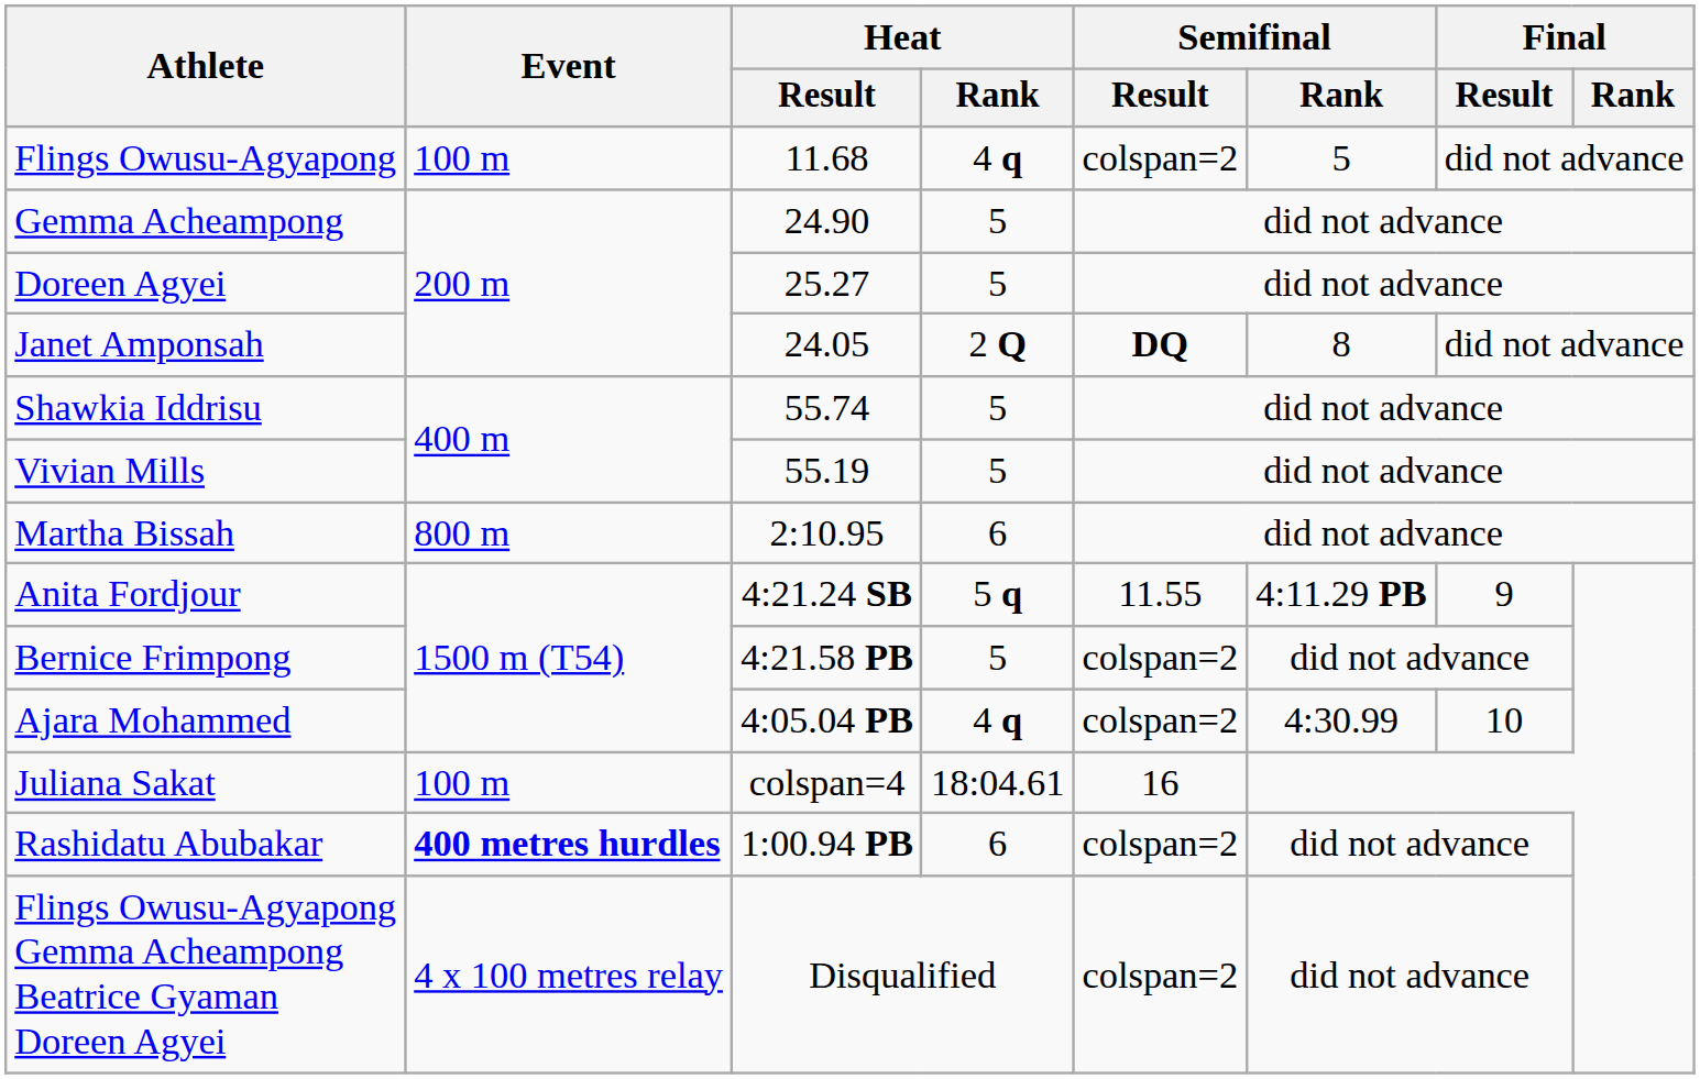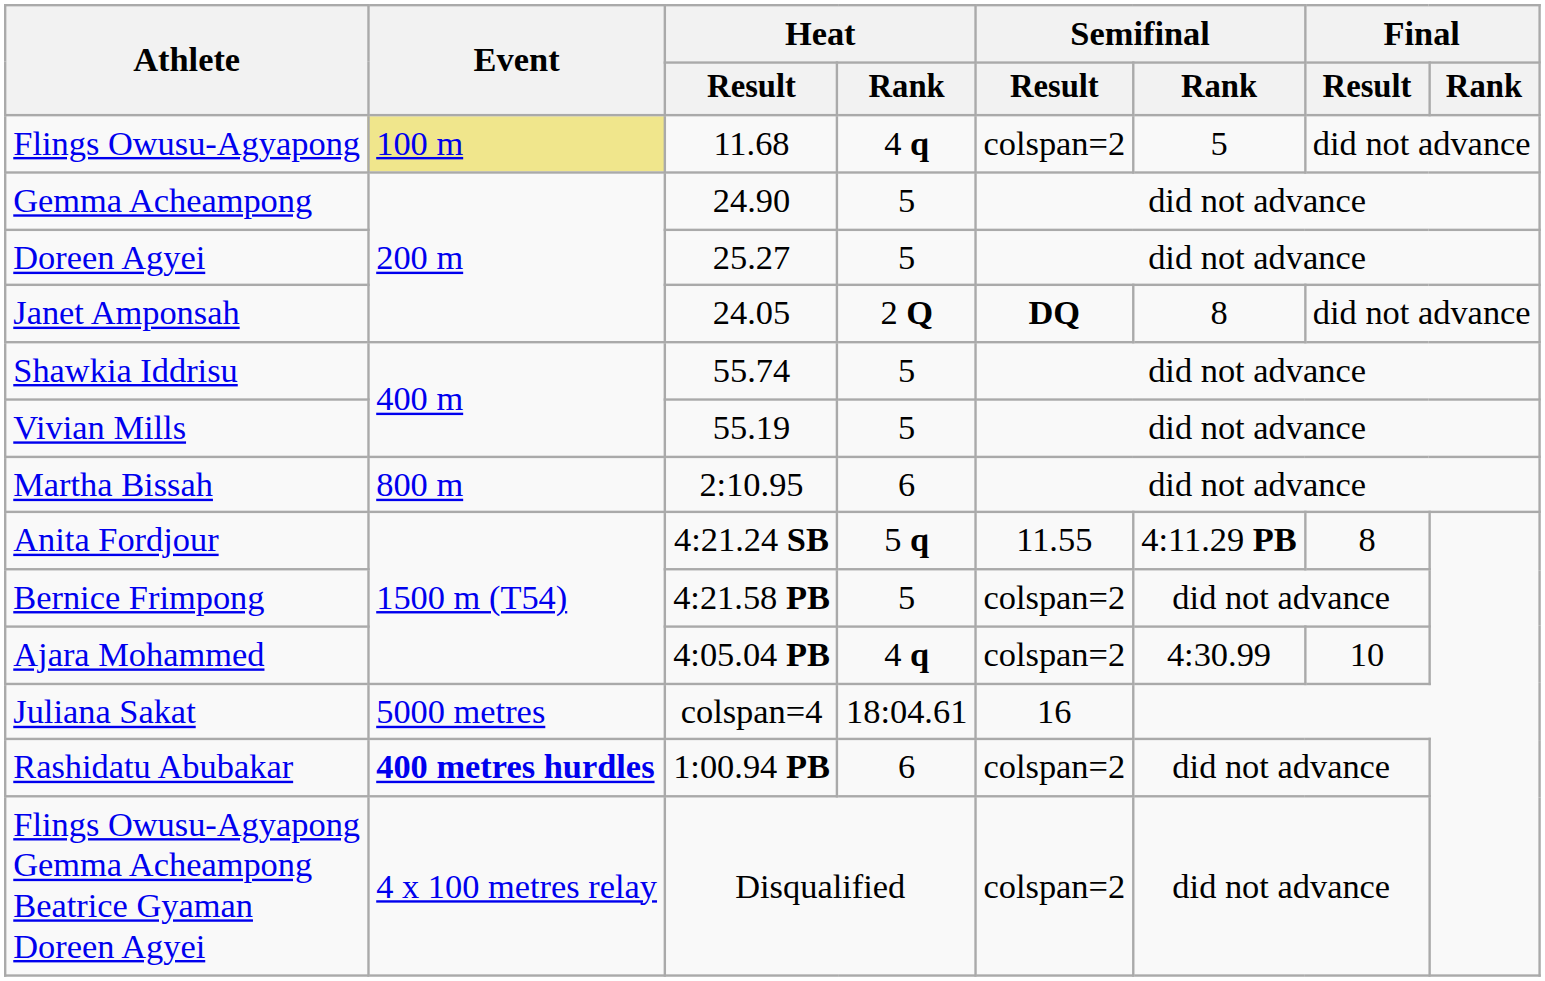Flings Owusu-Agyapong | Event: no background -> khaki background
Anita Fordjour | Final / Result: 9 -> 8
Juliana Sakat | Event: 100 m -> 5000 metres
